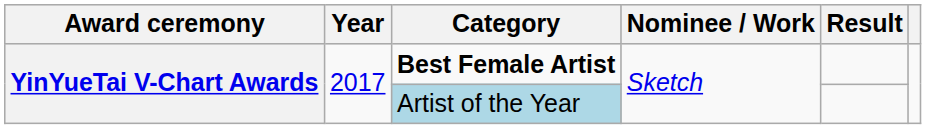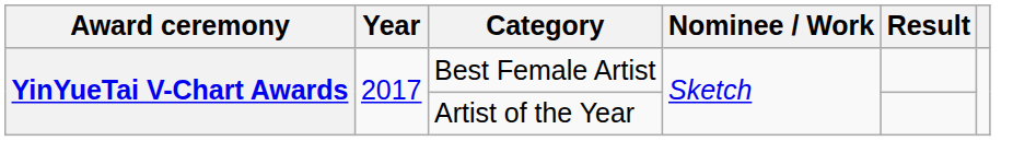Best Female Artist | Category: bold -> normal
Artist of the Year | Category: lightblue background -> no background
